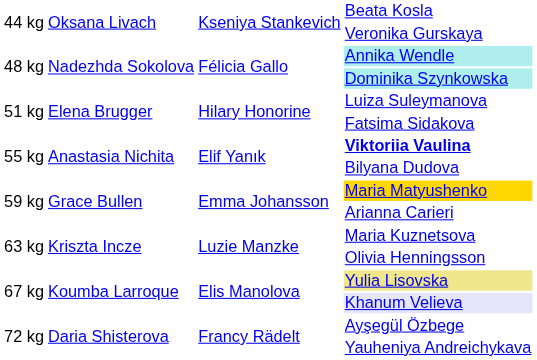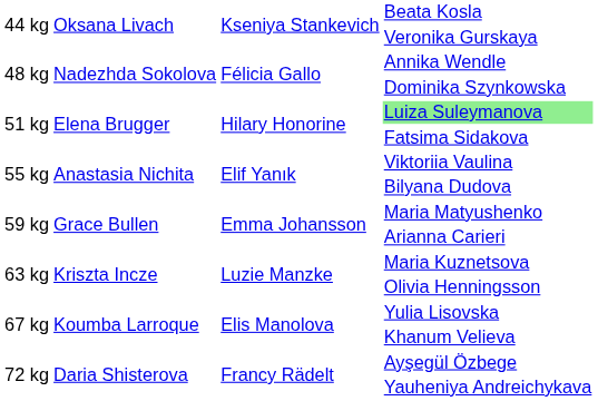Annika Wendle | column 4: paleturquoise background -> no background
Dominika Szynkowska | column 4: paleturquoise background -> no background
Luiza Suleymanova | column 4: no background -> lightgreen background
Viktoriia Vaulina | column 4: bold -> normal
Maria Matyushenko | column 4: gold background -> no background
Yulia Lisovska | column 4: khaki background -> no background
Khanum Velieva | column 4: lavender background -> no background
